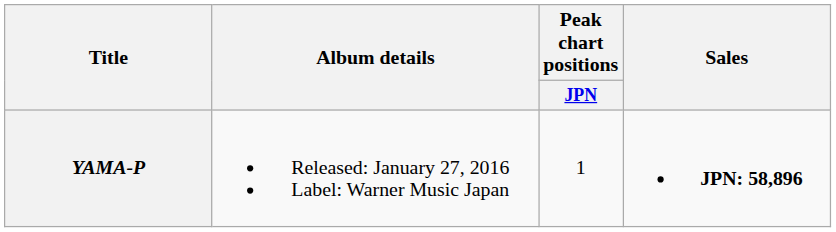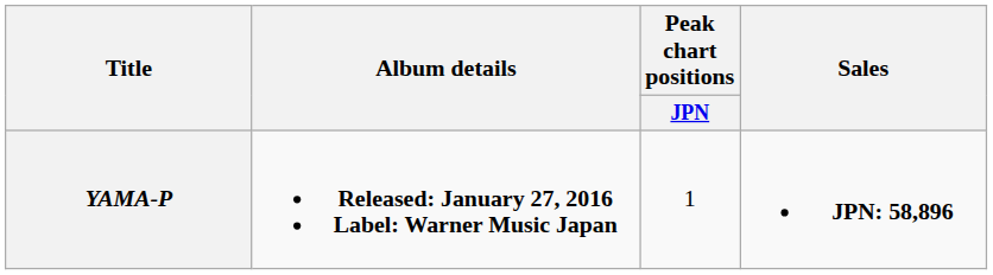YAMA-P | Album details: normal -> bold
